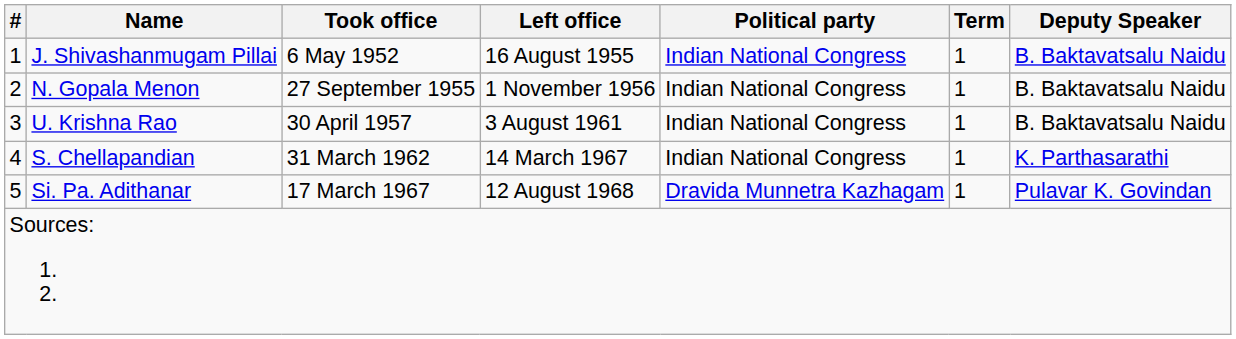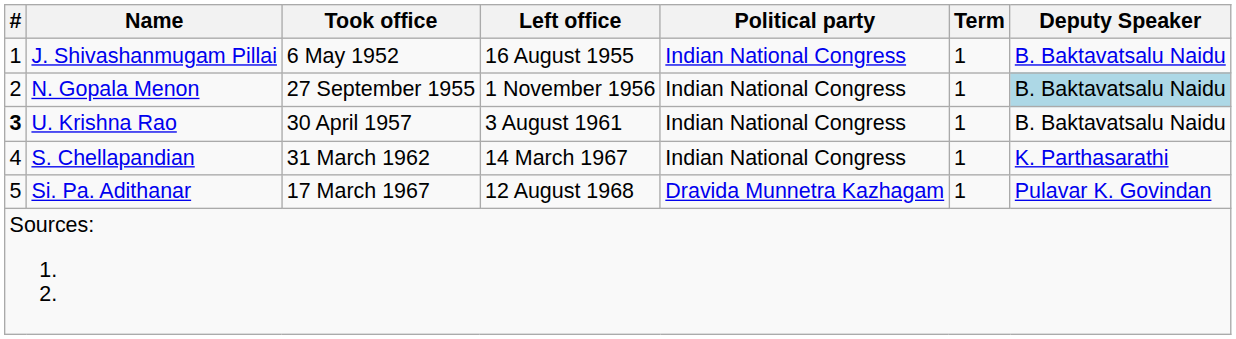N. Gopala Menon | Deputy Speaker: no background -> lightblue background
U. Krishna Rao | #: normal -> bold
